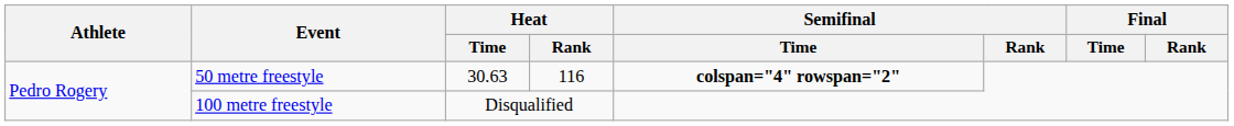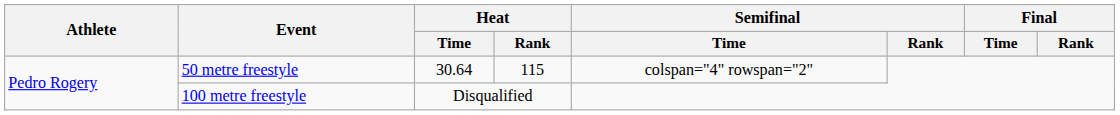50 metre freestyle | Heat / Time: 30.63 -> 30.64
50 metre freestyle | Heat / Rank: 116 -> 115
50 metre freestyle | Semifinal / Time: bold -> normal
